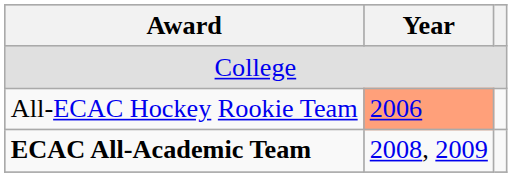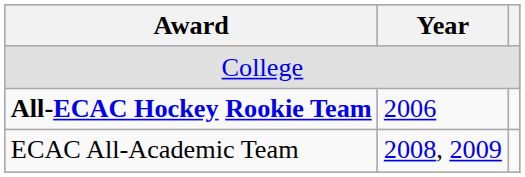All-ECAC Hockey Rookie Team | Award: normal -> bold
All-ECAC Hockey Rookie Team | Year: lightsalmon background -> no background
ECAC All-Academic Team | Award: bold -> normal
